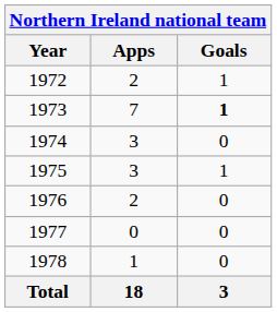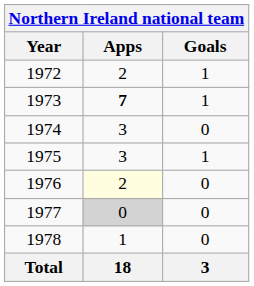1973 | Apps: normal -> bold
1973 | Goals: bold -> normal
1976 | Apps: no background -> lightyellow background
1977 | Apps: no background -> lightgrey background
